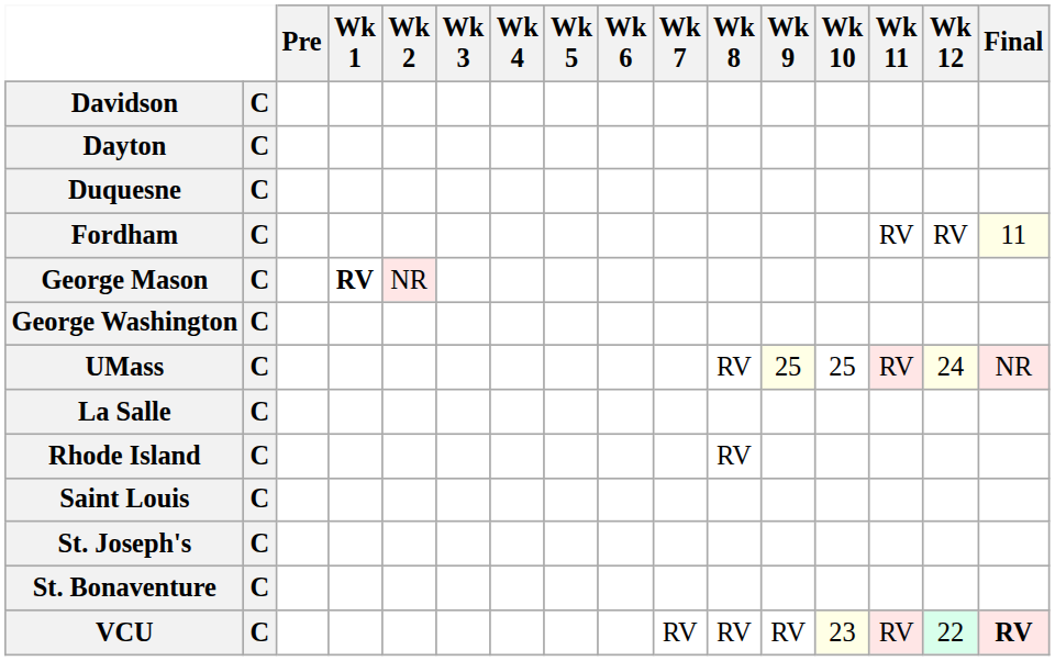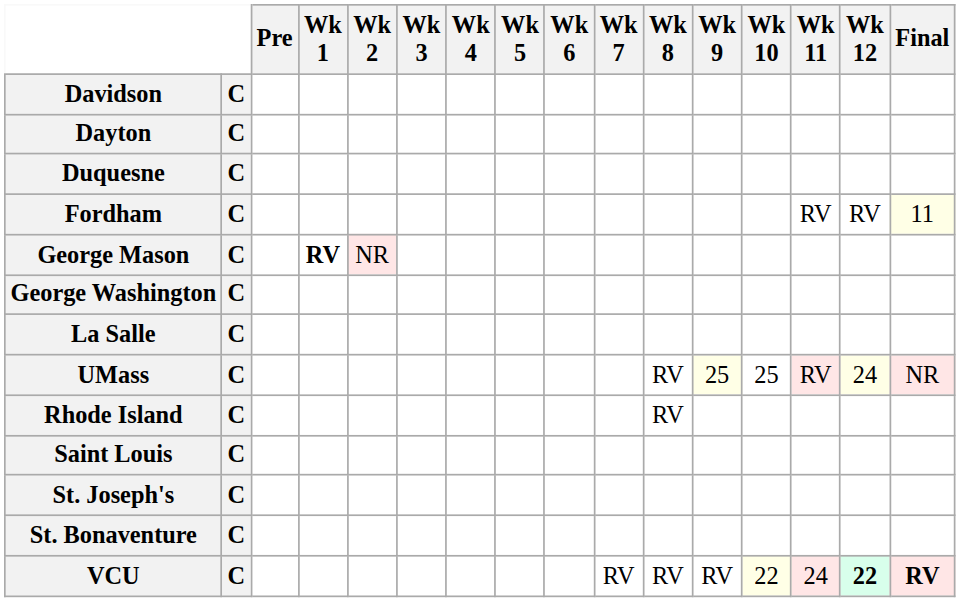rows swapped: La Salle <-> UMass
VCU | Wk 10: 23 -> 22
VCU | Wk 11: RV -> 24
VCU | Wk 12: normal -> bold
